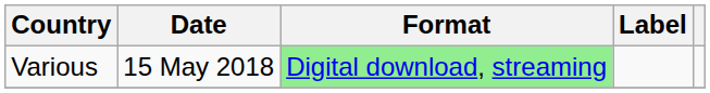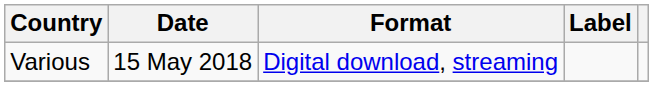Various | Format: lightgreen background -> no background
